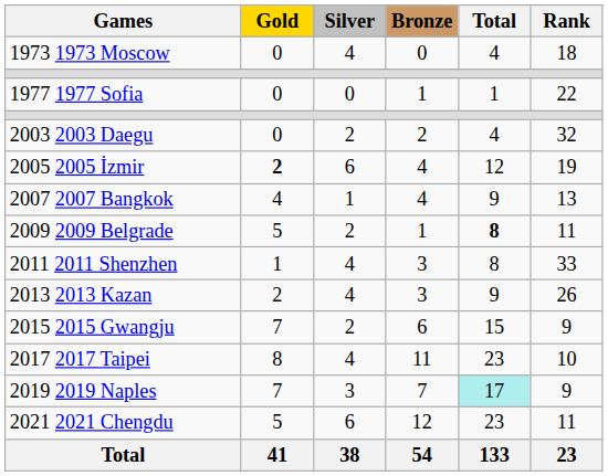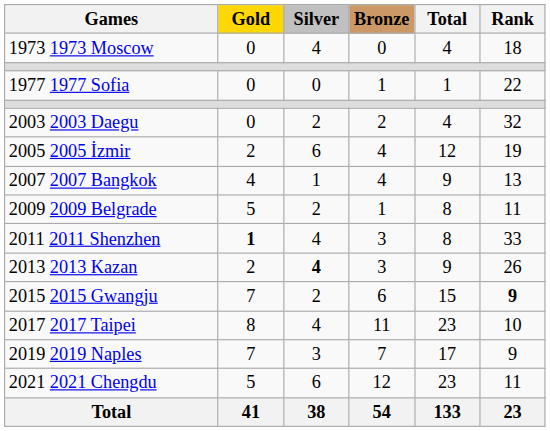2005 2005 İzmir | Gold: bold -> normal
2009 2009 Belgrade | Total: bold -> normal
2011 2011 Shenzhen | Gold: normal -> bold
2013 2013 Kazan | Silver: normal -> bold
2015 2015 Gwangju | Rank: normal -> bold
2019 2019 Naples | Total: paleturquoise background -> no background
